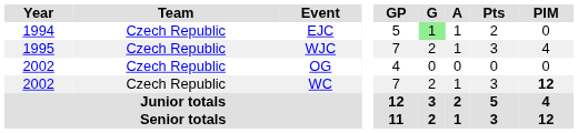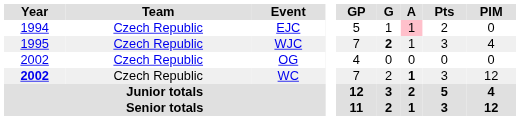EJC | G: lightgreen background -> no background
EJC | A: no background -> pink background
WJC | G: normal -> bold
WC | Year: normal -> bold
WC | A: normal -> bold
WC | PIM: bold -> normal
